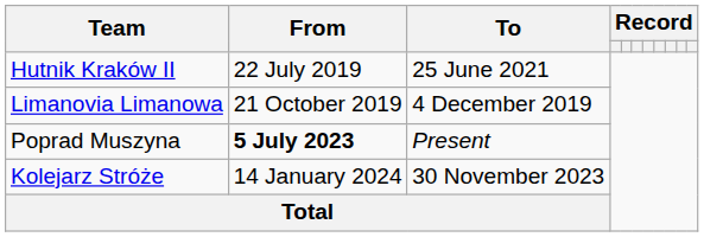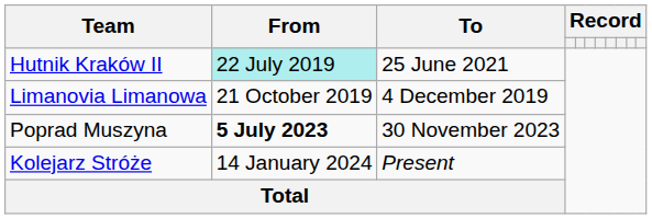Hutnik Kraków II | From: no background -> paleturquoise background
Poprad Muszyna | To: Present -> 30 November 2023
Kolejarz Stróże | To: 30 November 2023 -> Present
